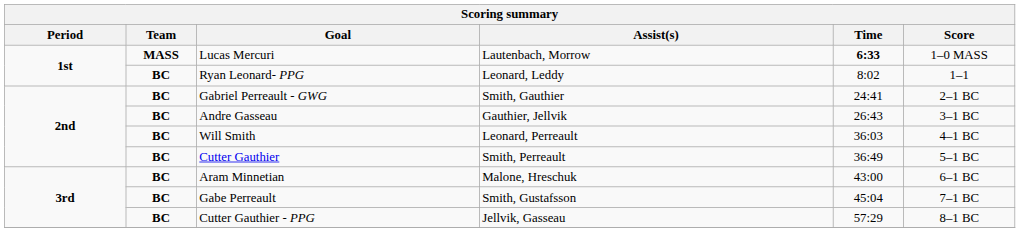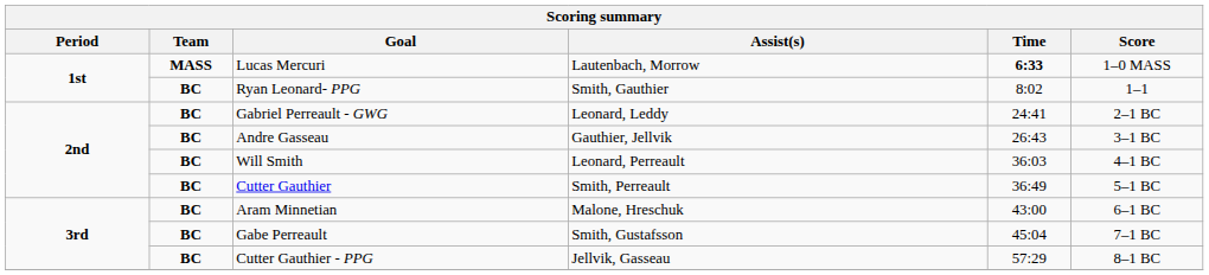Ryan Leonard- PPG | Assist(s): Leonard, Leddy -> Smith, Gauthier
Gabriel Perreault - GWG | Assist(s): Smith, Gauthier -> Leonard, Leddy
